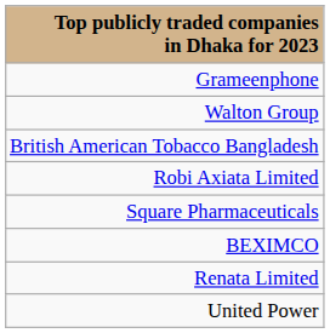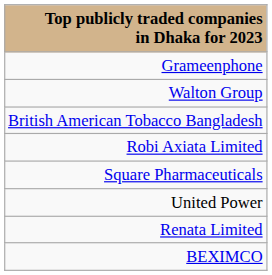row 7 | column 1: BEXIMCO -> United Power
row 9 | column 1: United Power -> BEXIMCO
